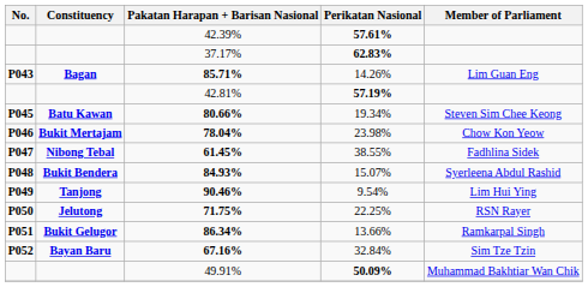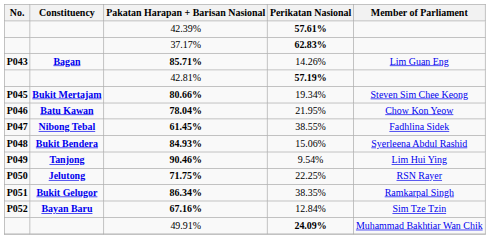80.66% | Constituency: Batu Kawan -> Bukit Mertajam
78.04% | Constituency: Bukit Mertajam -> Batu Kawan
78.04% | Perikatan Nasional: 23.98% -> 21.95%
84.93% | Perikatan Nasional: 15.07% -> 15.06%
86.34% | Perikatan Nasional: 13.66% -> 38.35%
67.16% | Perikatan Nasional: 32.84% -> 12.84%
49.91% | Perikatan Nasional: 50.09% -> 24.09%
